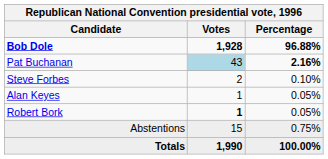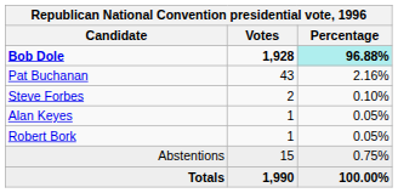Bob Dole | Percentage: no background -> paleturquoise background
Pat Buchanan | Votes: lightblue background -> no background
Pat Buchanan | Percentage: bold -> normal
Robert Bork | Votes: bold -> normal
